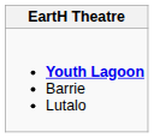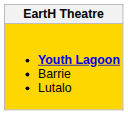row 2 | column 1: no background -> gold background
